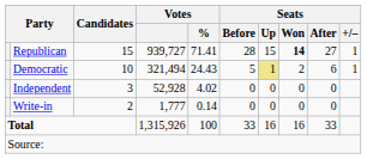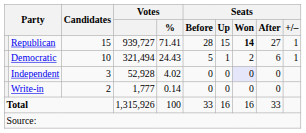Democratic | Seats / Up: khaki background -> no background
Independent | Seats / Won: no background -> lavender background
